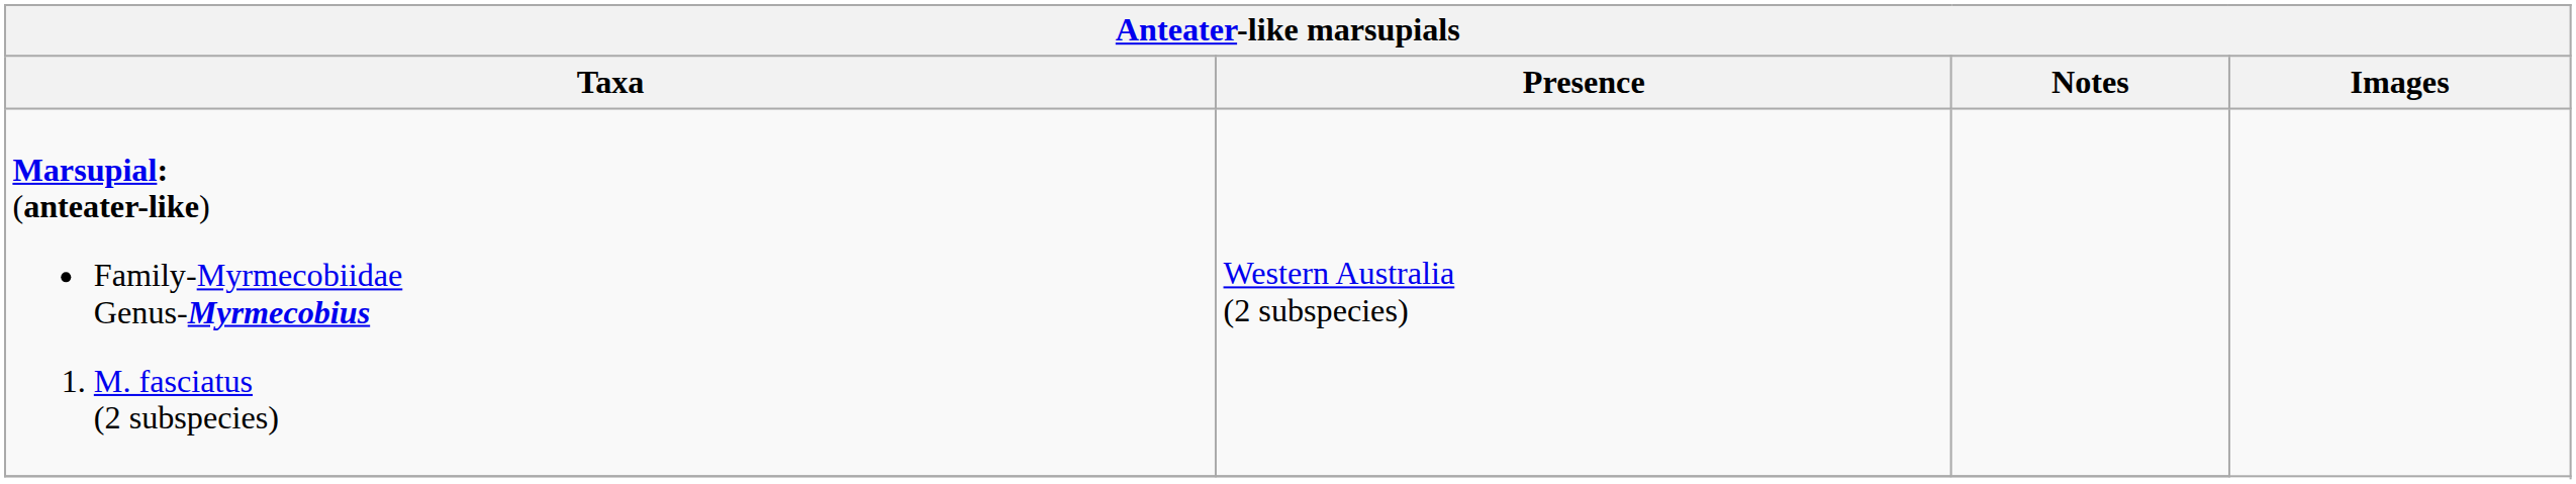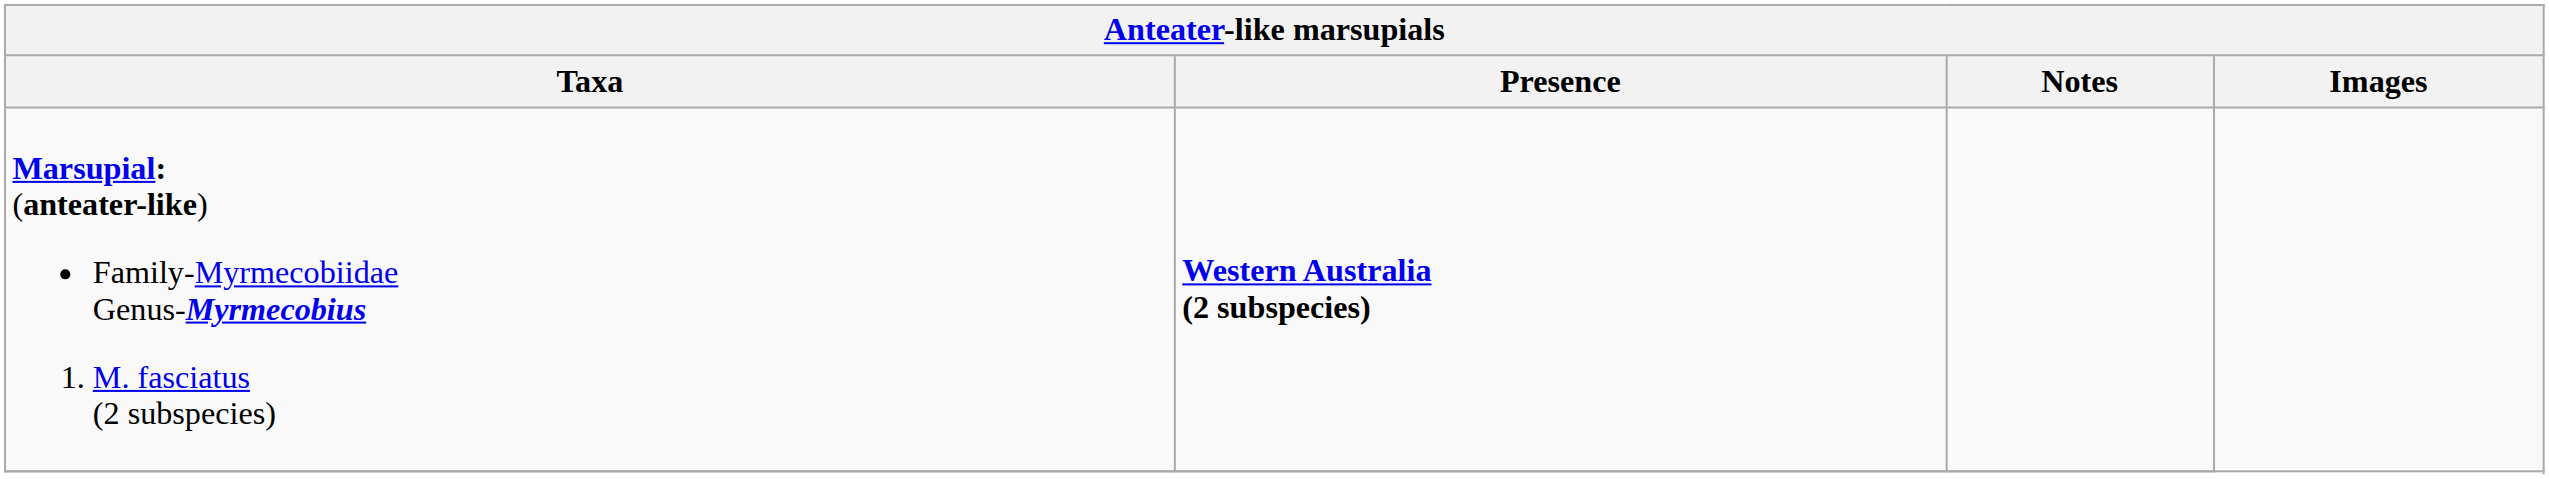row 3 | Presence: normal -> bold
